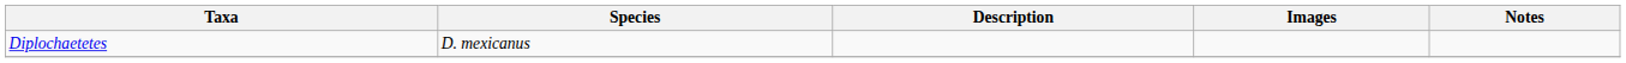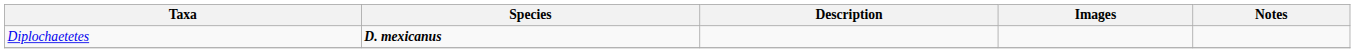Diplochaetetes | Species: normal -> bold
